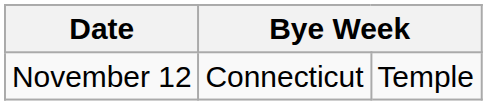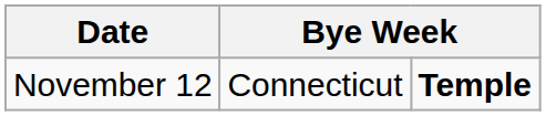November 12 | column 3: normal -> bold
